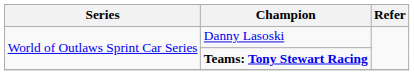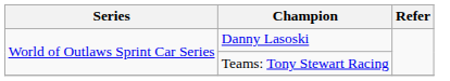Teams: Tony Stewart Racing | Champion: bold -> normal
